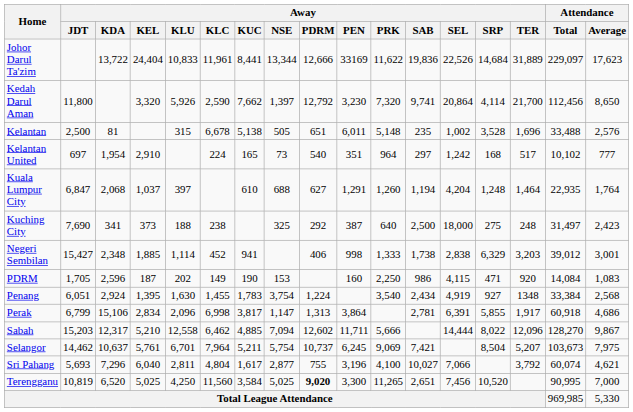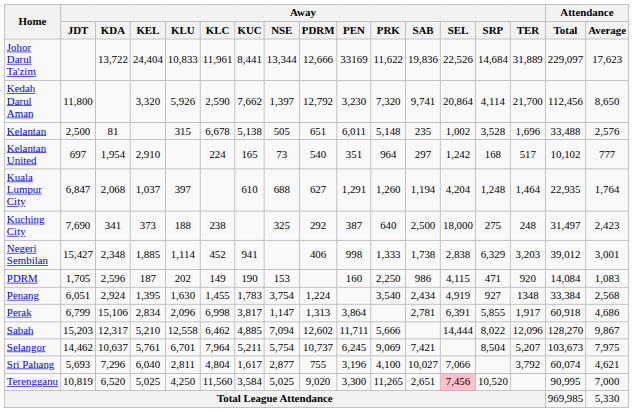Terengganu | Away / PDRM: bold -> normal
Terengganu | Away / SEL: no background -> pink background
